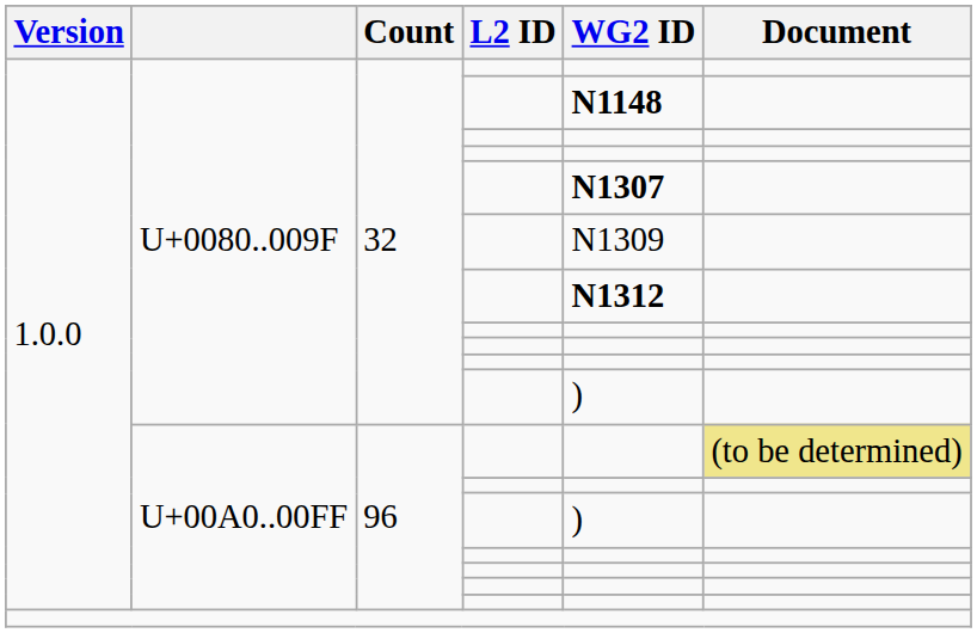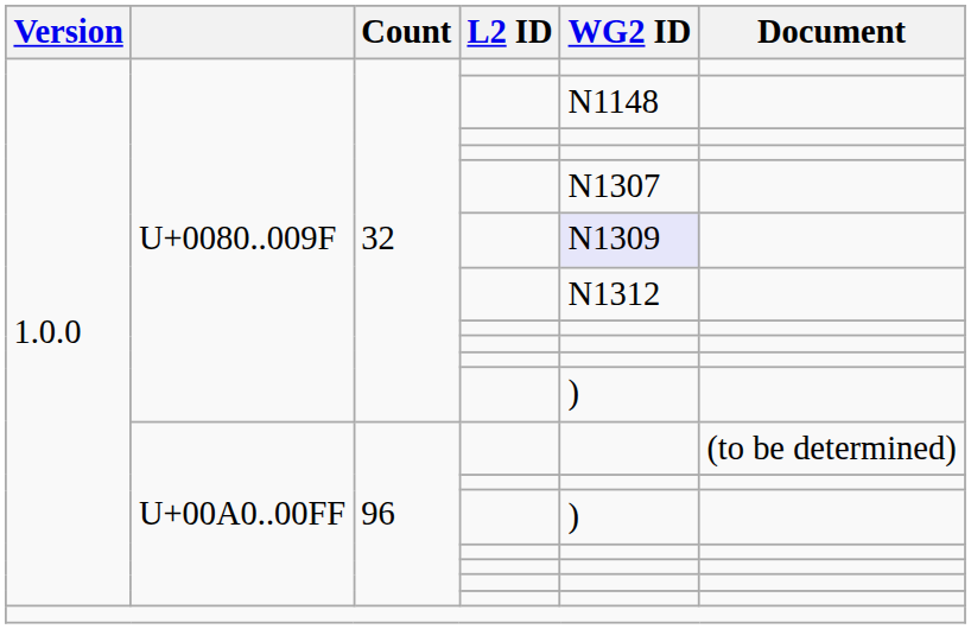row 3 | WG2 ID: bold -> normal
row 6 | WG2 ID: bold -> normal
row 7 | WG2 ID: no background -> lavender background
row 8 | WG2 ID: bold -> normal
row 13 | Document: khaki background -> no background
